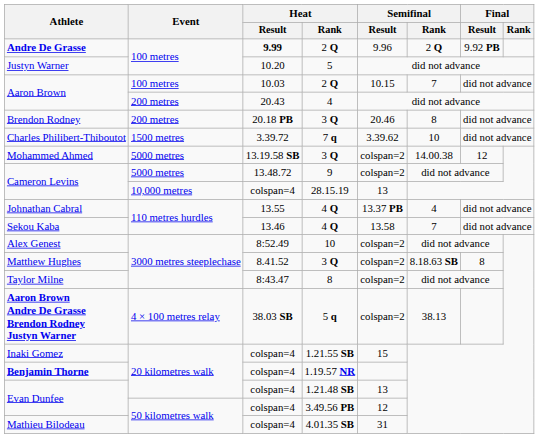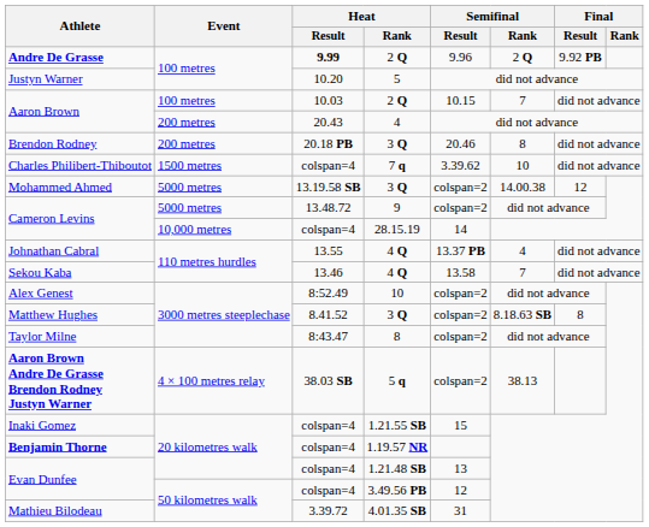Charles Philibert-Thiboutot | Heat / Result: 3.39.72 -> colspan=4
Cameron Levins / 28.15.19 | Semifinal / Result: 13 -> 14
Mathieu Bilodeau | Heat / Result: colspan=4 -> 3.39.72
